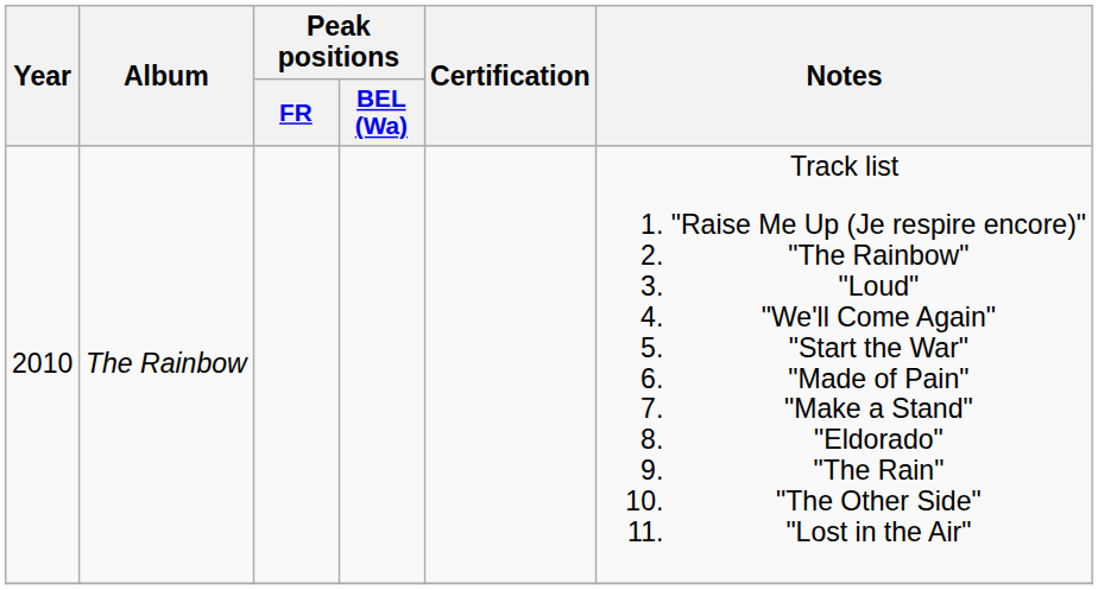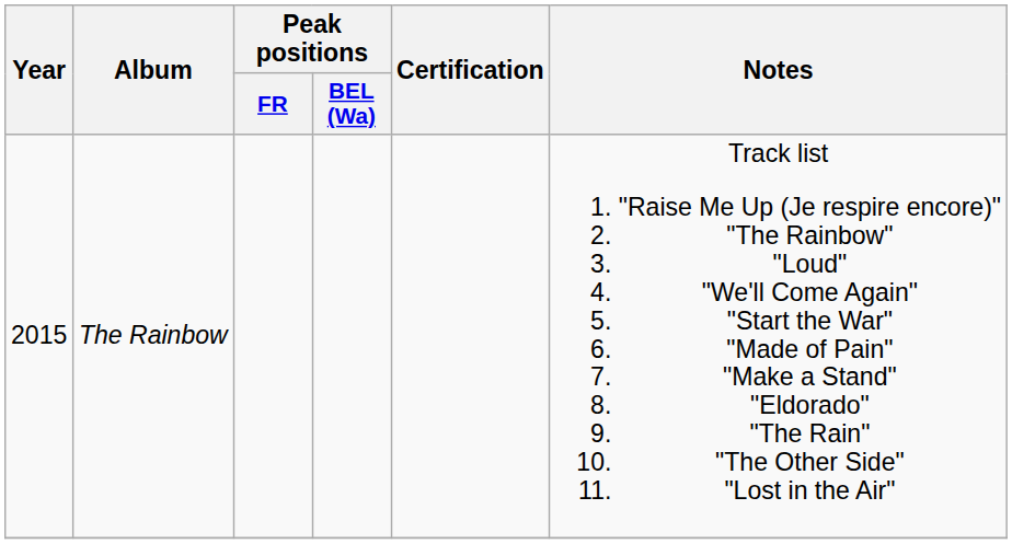The Rainbow | Year: 2010 -> 2015
